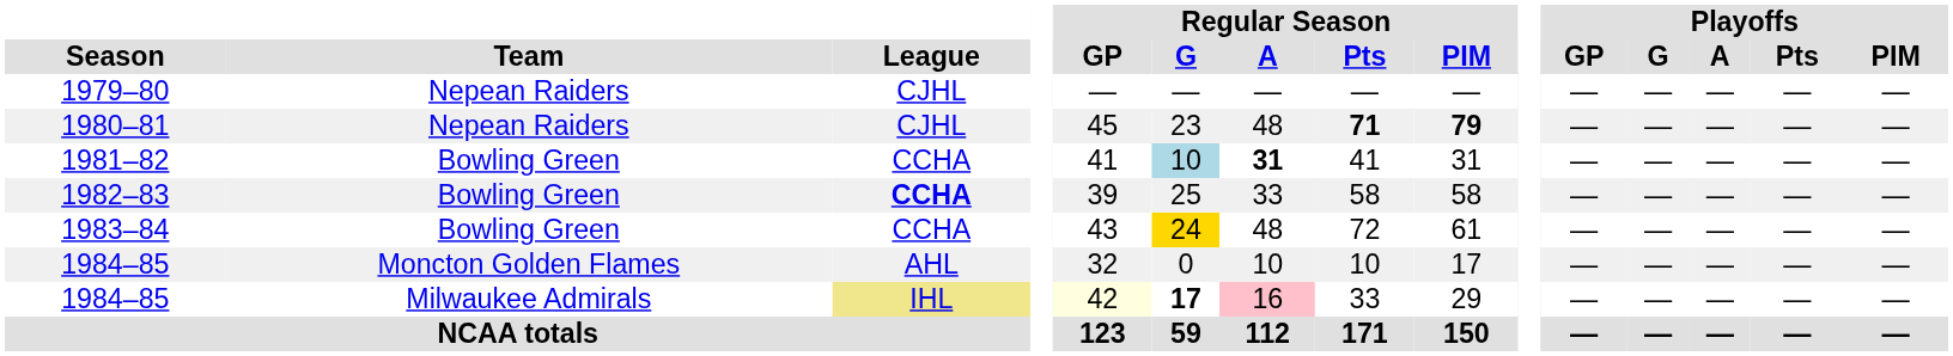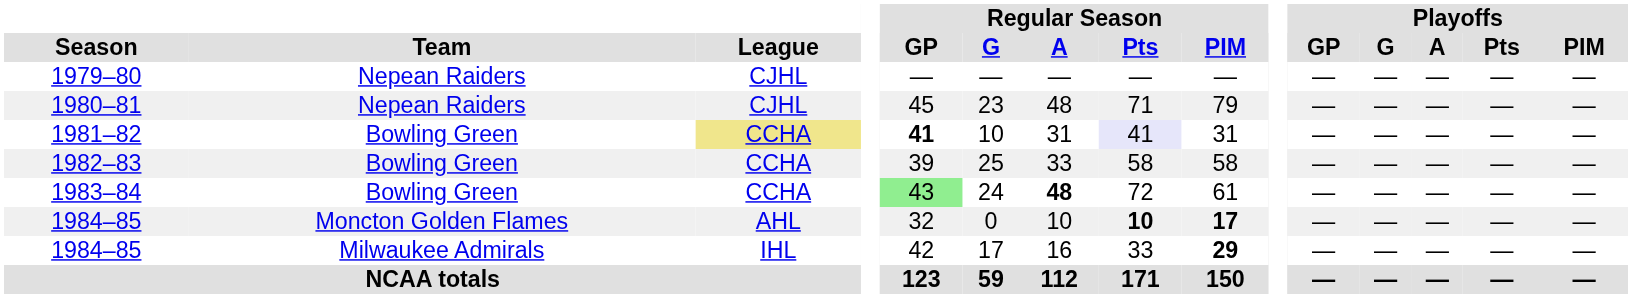1980–81 | Regular Season / Pts: bold -> normal
1980–81 | Regular Season / PIM: bold -> normal
1981–82 | League: no background -> khaki background
1981–82 | Regular Season / GP: normal -> bold
1981–82 | Regular Season / G: lightblue background -> no background
1981–82 | Regular Season / A: bold -> normal
1981–82 | Regular Season / Pts: no background -> lavender background
1982–83 | League: bold -> normal
1983–84 | Regular Season / GP: no background -> lightgreen background
1983–84 | Regular Season / G: gold background -> no background
1983–84 | Regular Season / A: normal -> bold
1984–85 / Moncton Golden Flames | Regular Season / Pts: normal -> bold
1984–85 / Moncton Golden Flames | Regular Season / PIM: normal -> bold
1984–85 / Milwaukee Admirals | League: khaki background -> no background
1984–85 / Milwaukee Admirals | Regular Season / GP: lightyellow background -> no background
1984–85 / Milwaukee Admirals | Regular Season / G: bold -> normal
1984–85 / Milwaukee Admirals | Regular Season / A: pink background -> no background
1984–85 / Milwaukee Admirals | Regular Season / PIM: normal -> bold
